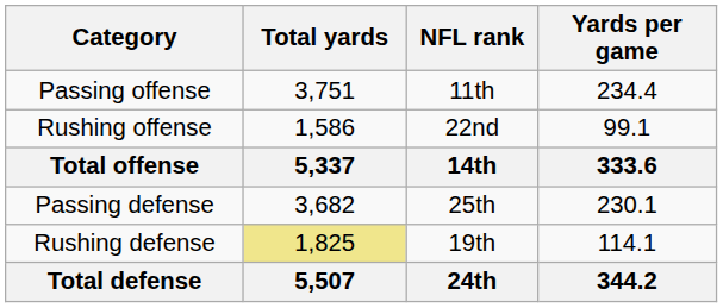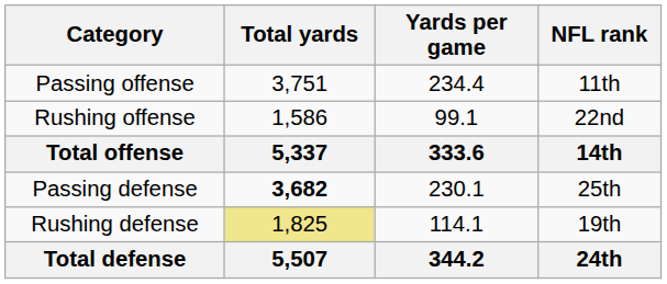columns swapped: Yards per game <-> NFL rank
Passing defense | Total yards: normal -> bold
